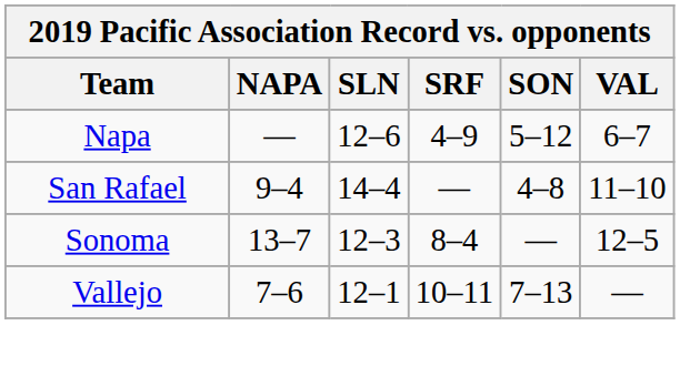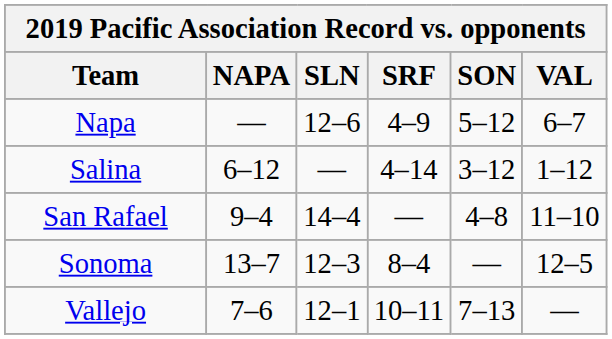+ row: Salina | 6–12 | — | 4–14 | 3–12 | 1–12
